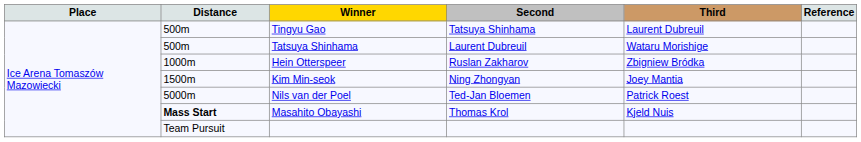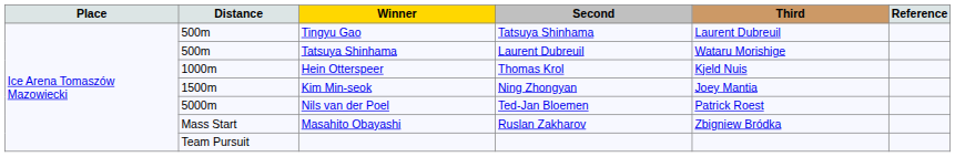Hein Otterspeer | Second: Ruslan Zakharov -> Thomas Krol
Hein Otterspeer | Third: Zbigniew Bródka -> Kjeld Nuis
Masahito Obayashi | Distance: bold -> normal
Masahito Obayashi | Second: Thomas Krol -> Ruslan Zakharov
Masahito Obayashi | Third: Kjeld Nuis -> Zbigniew Bródka
